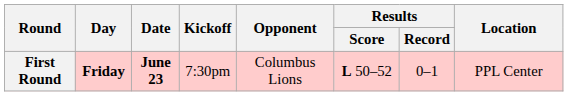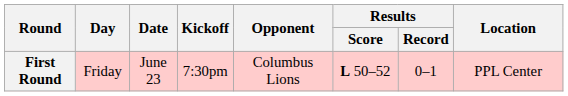First Round | Day: bold -> normal
First Round | Date: bold -> normal
